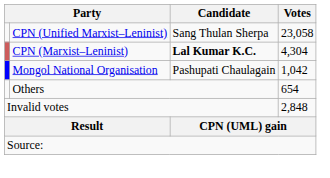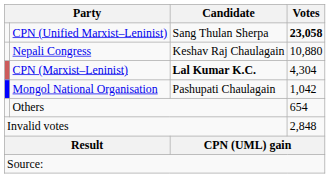CPN (Unified Marxist–Leninist) | Votes: normal -> bold
+ row: Nepali Congress | Keshav Raj Chaulagain | 10,880
